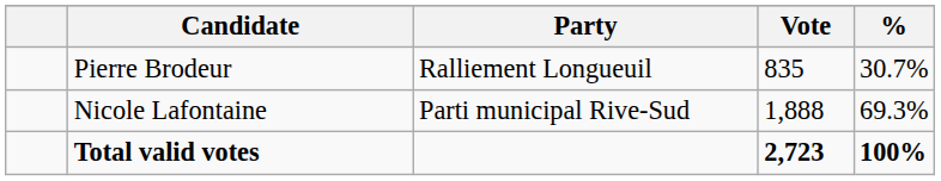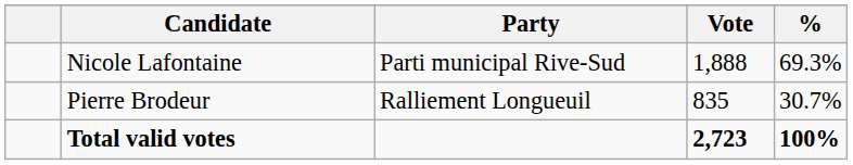rows swapped: Nicole Lafontaine <-> Pierre Brodeur
